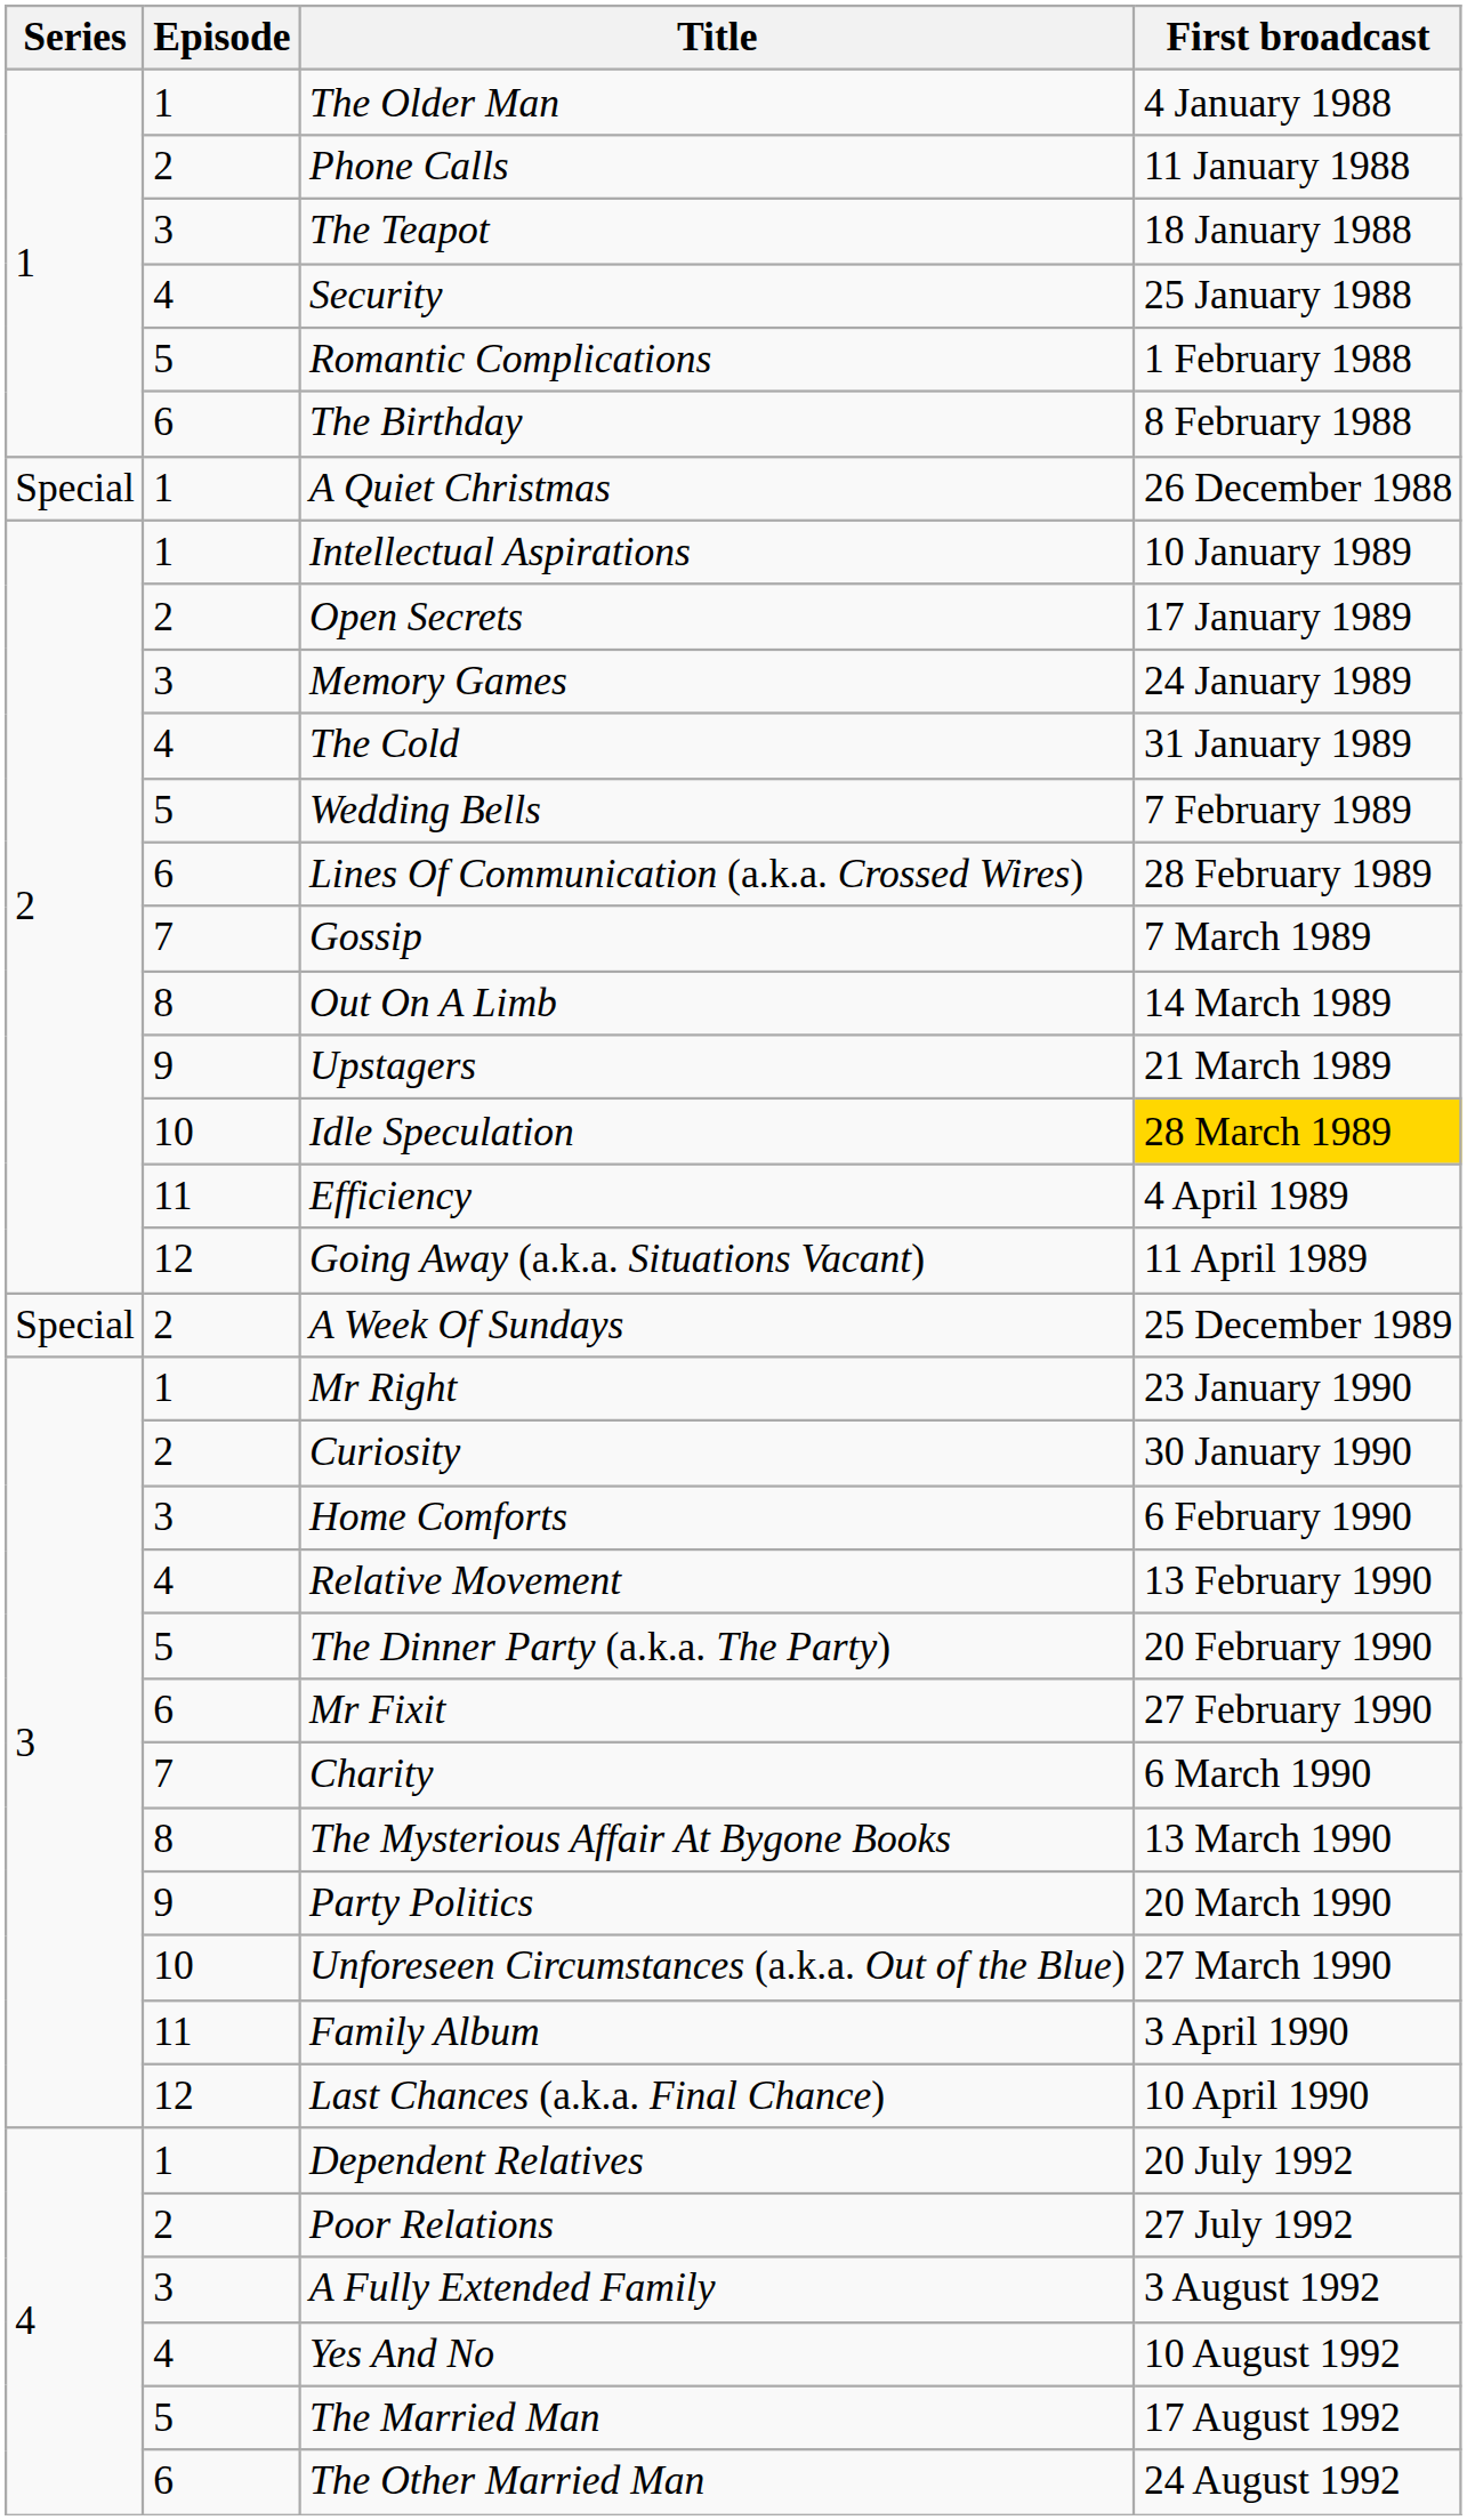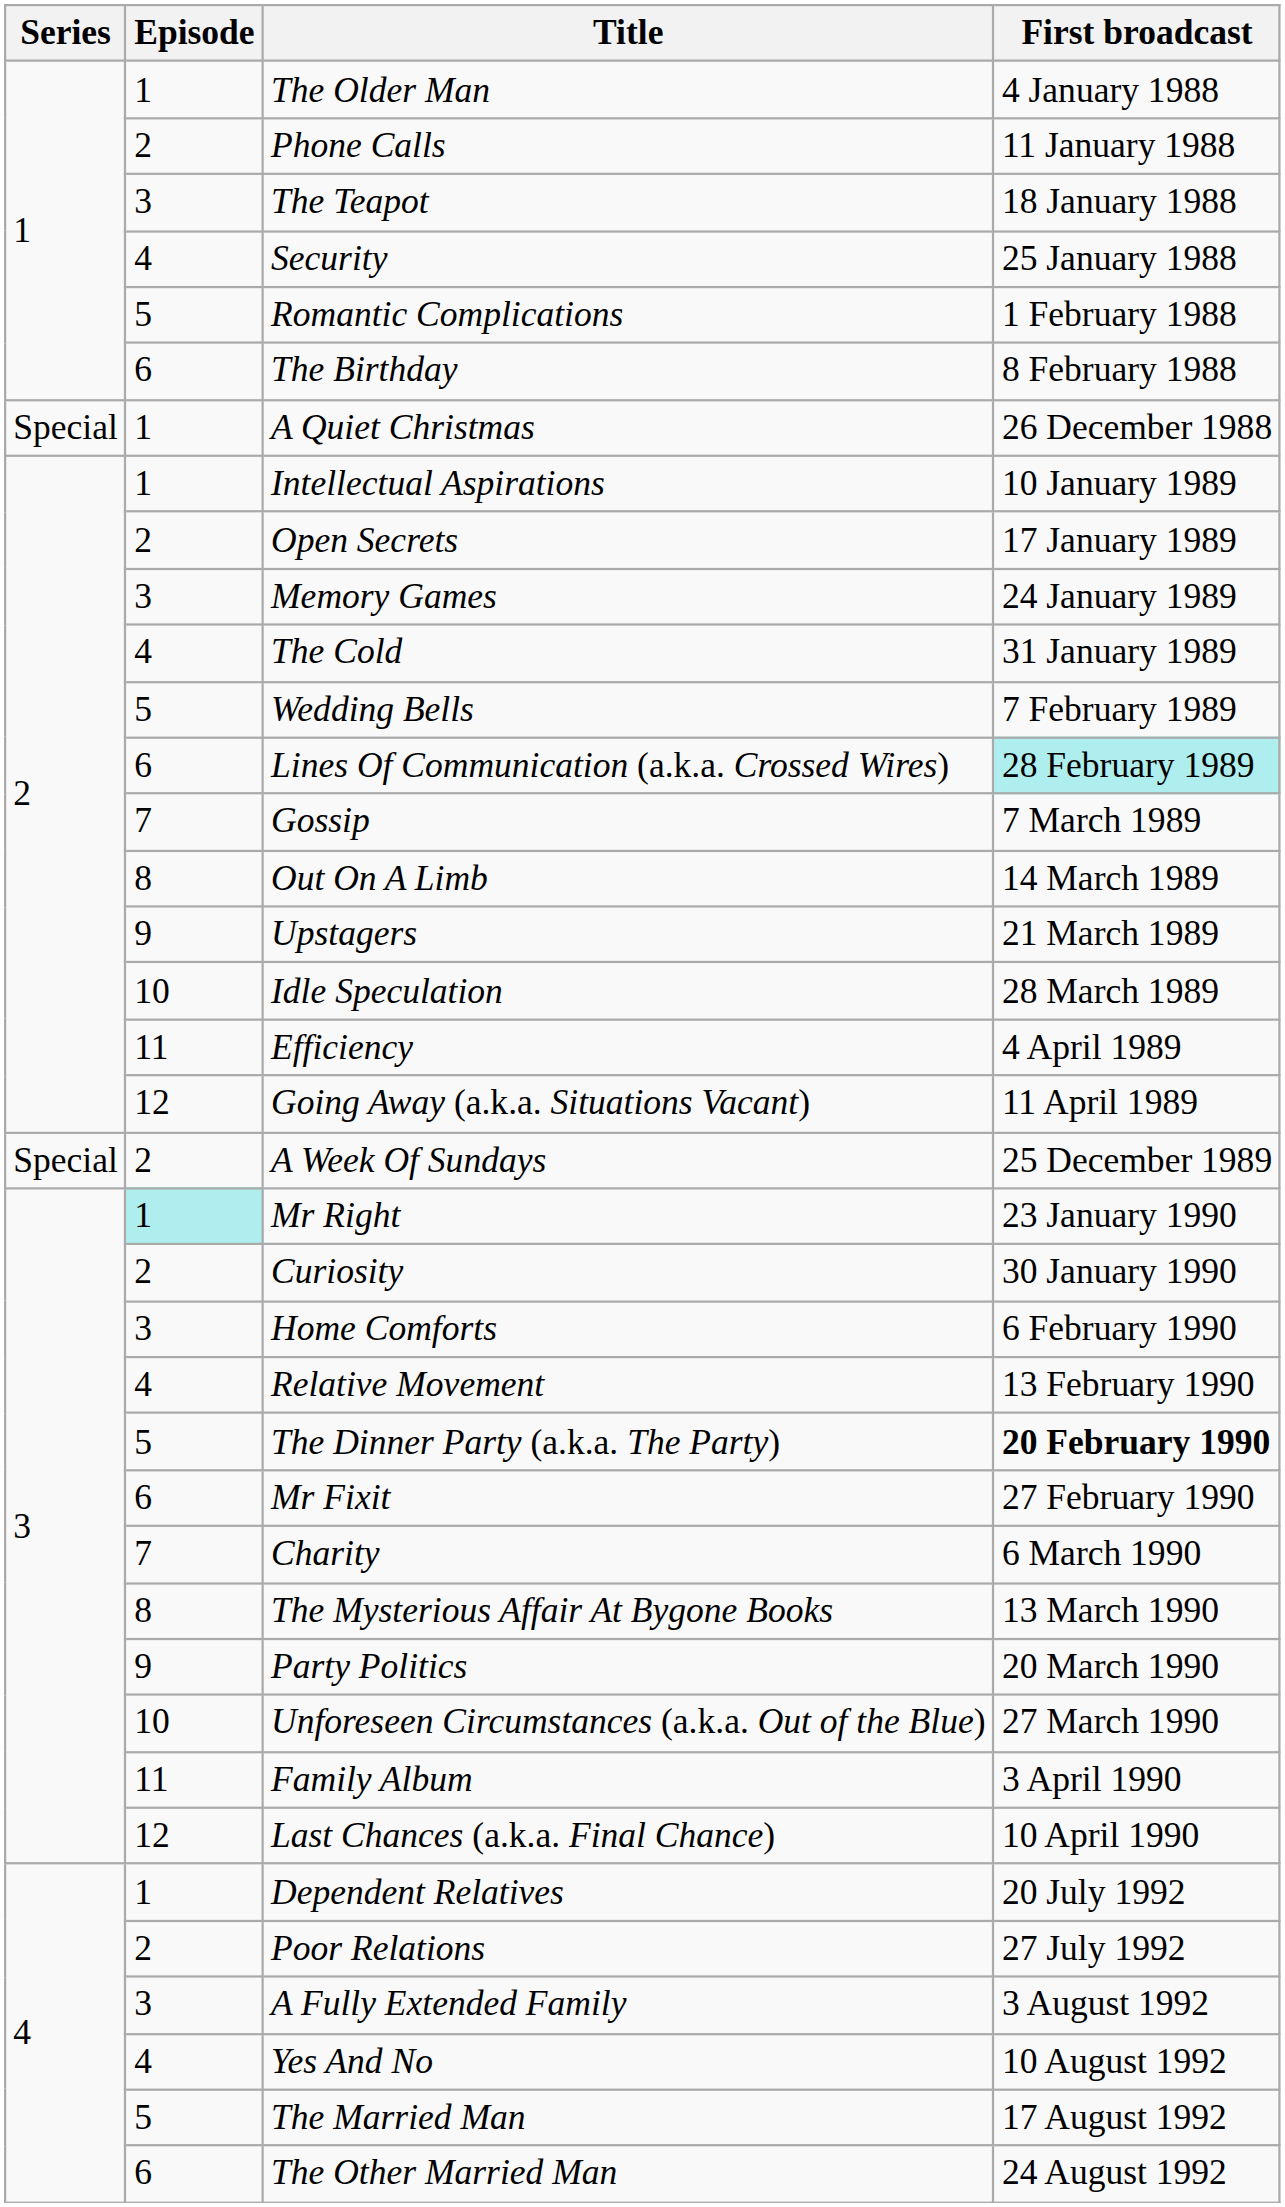Lines Of Communication (a.k.a. Crossed Wires) | First broadcast: no background -> paleturquoise background
Idle Speculation | First broadcast: gold background -> no background
Mr Right | Episode: no background -> paleturquoise background
The Dinner Party (a.k.a. The Party) | First broadcast: normal -> bold
